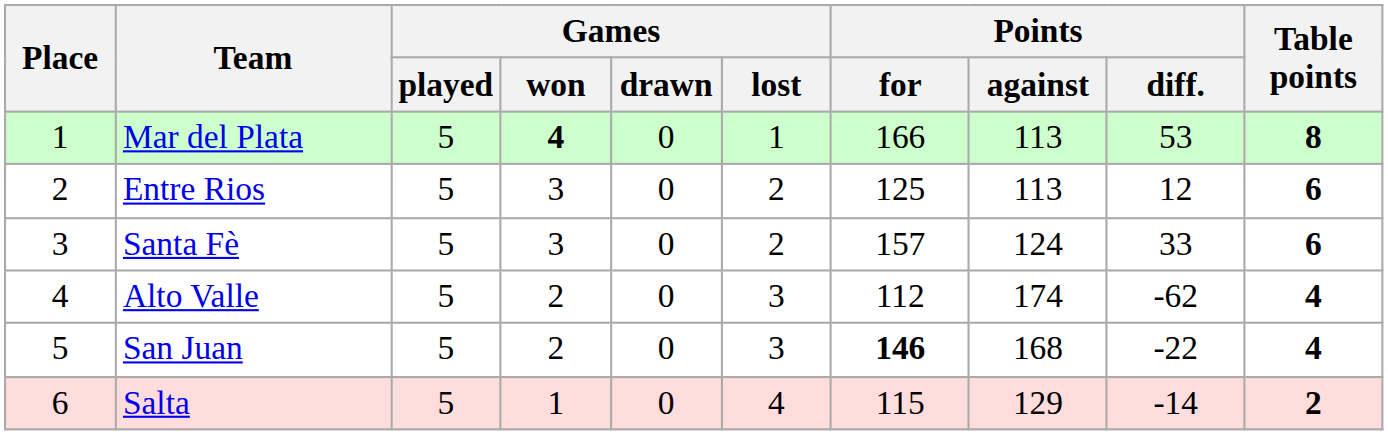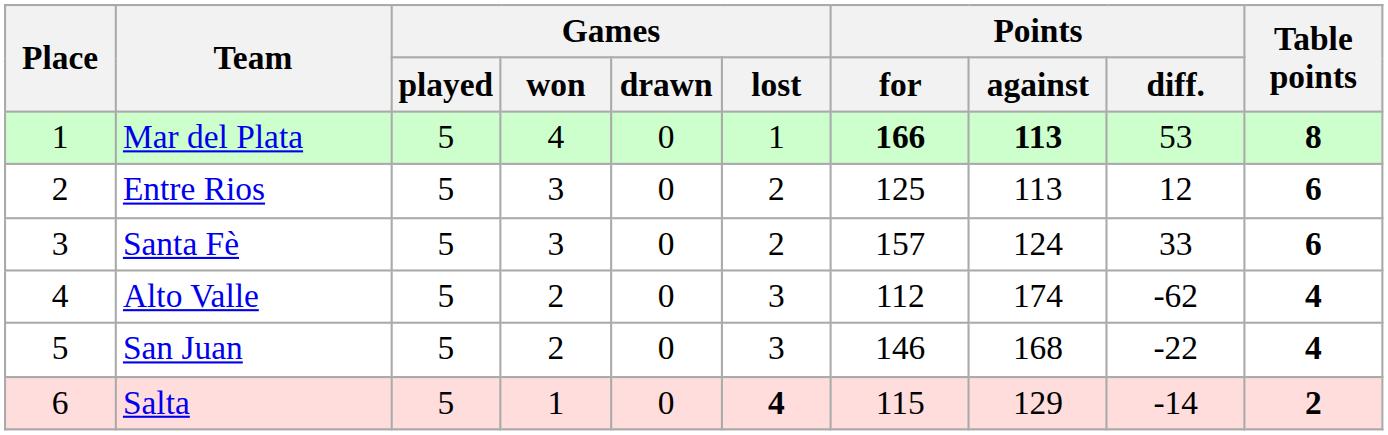Mar del Plata | Games / won: bold -> normal
Mar del Plata | Points / for: normal -> bold
Mar del Plata | Points / against: normal -> bold
San Juan | Points / for: bold -> normal
Salta | Games / lost: normal -> bold
